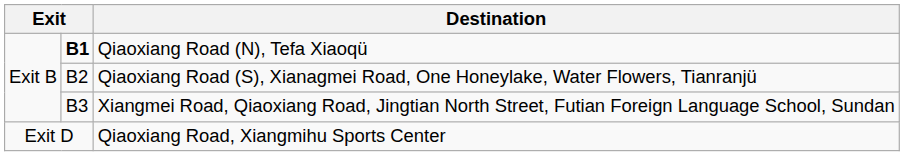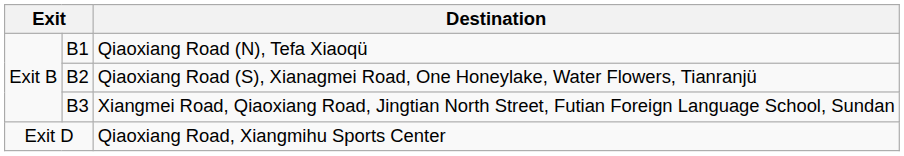Qiaoxiang Road (N), Tefa Xiaoqü | column 2: bold -> normal
